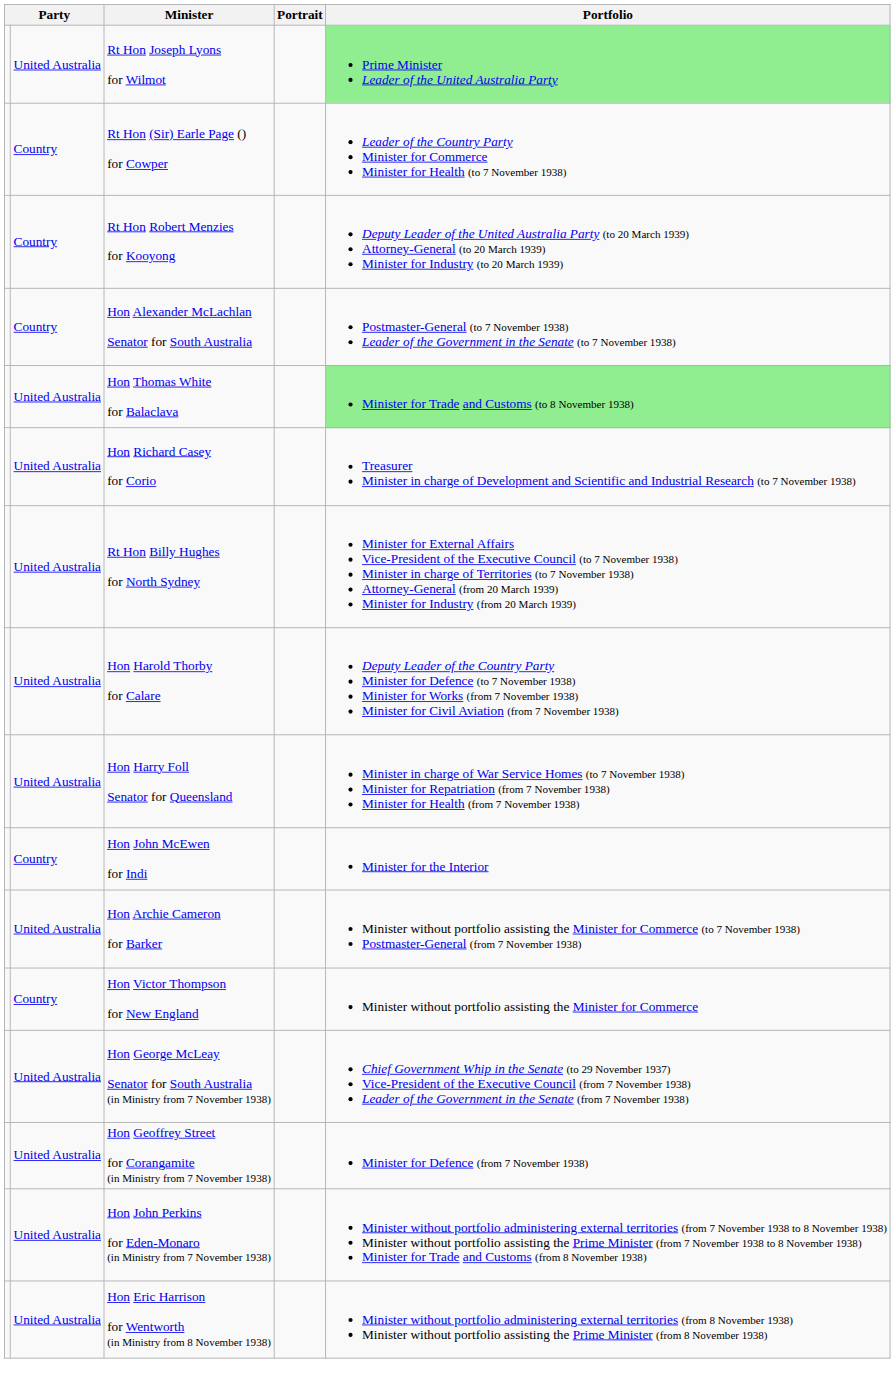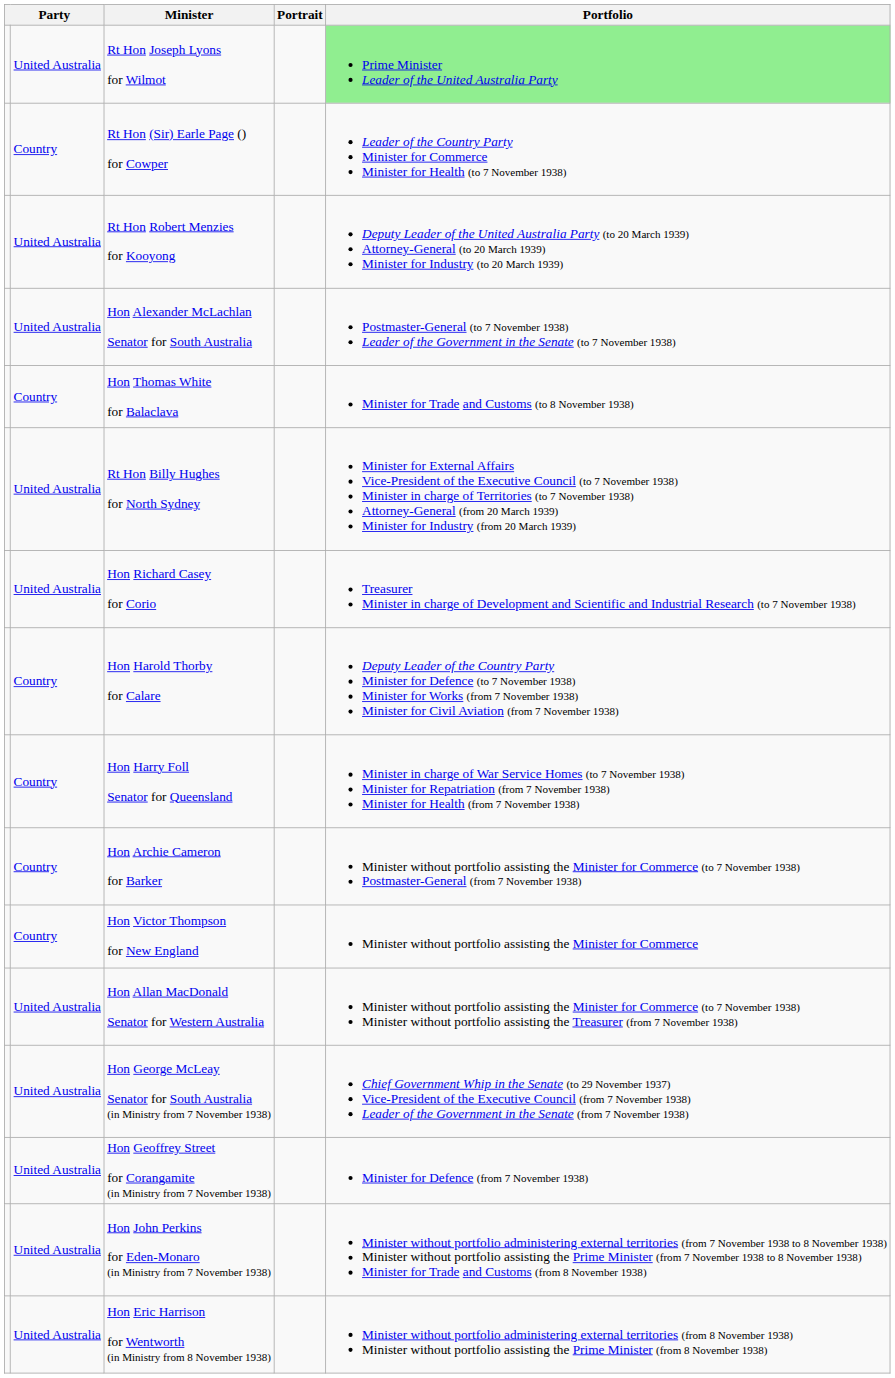Rt Hon Robert Menzies for Kooyong | column 2: Country -> United Australia
Hon Alexander McLachlan Senator for South Australia | column 2: Country -> United Australia
Hon Thomas White for Balaclava | column 2: United Australia -> Country
Hon Thomas White for Balaclava | Portfolio: lightgreen background -> no background
rows swapped: Hon Richard Casey for Corio <-> Rt Hon Billy Hughes for North Sydney
Hon Harold Thorby for Calare | column 2: United Australia -> Country
Hon Harry Foll Senator for Queensland | column 2: United Australia -> Country
- row: Country | Hon John McEwen for Indi | Minister for the Interior
Hon Archie Cameron for Barker | column 2: United Australia -> Country
+ row: United Australia | Hon Allan MacDonald Senator for Western Australia | Minister without portfolio assisting the Minister for Commerce (to 7 November 1938) Minister without portfolio assisting the Treasurer (from 7 November 1938)
